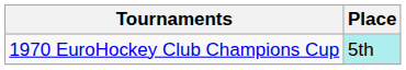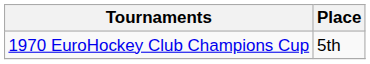1970 EuroHockey Club Champions Cup | Place: paleturquoise background -> no background
